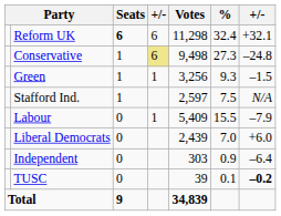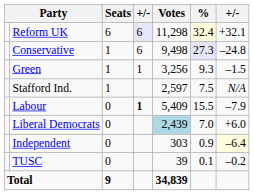Reform UK | Seats: bold -> normal
Reform UK | column 4: no background -> lavender background
Reform UK | %: no background -> lightyellow background
Conservative | column 4: khaki background -> no background
Conservative | %: no background -> lavender background
Labour | column 4: normal -> bold
Liberal Democrats | Votes: no background -> lightblue background
Independent | column 7: no background -> lightyellow background
TUSC | column 7: bold -> normal
